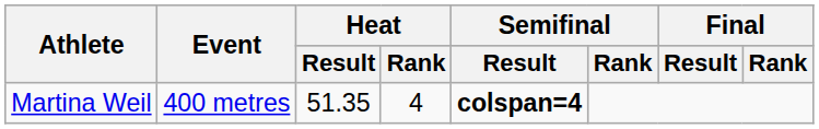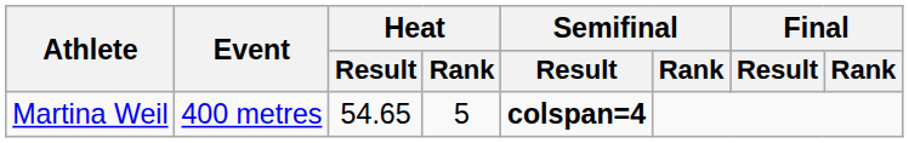Martina Weil | Heat / Result: 51.35 -> 54.65
Martina Weil | Heat / Rank: 4 -> 5
